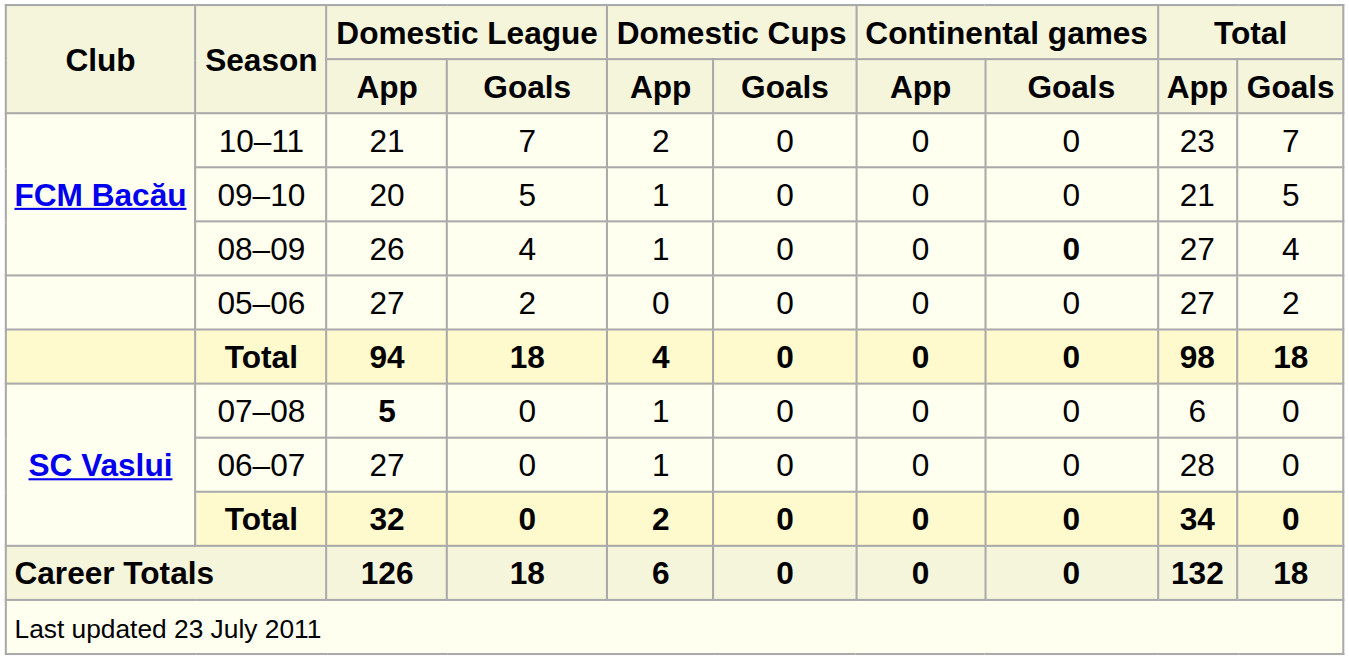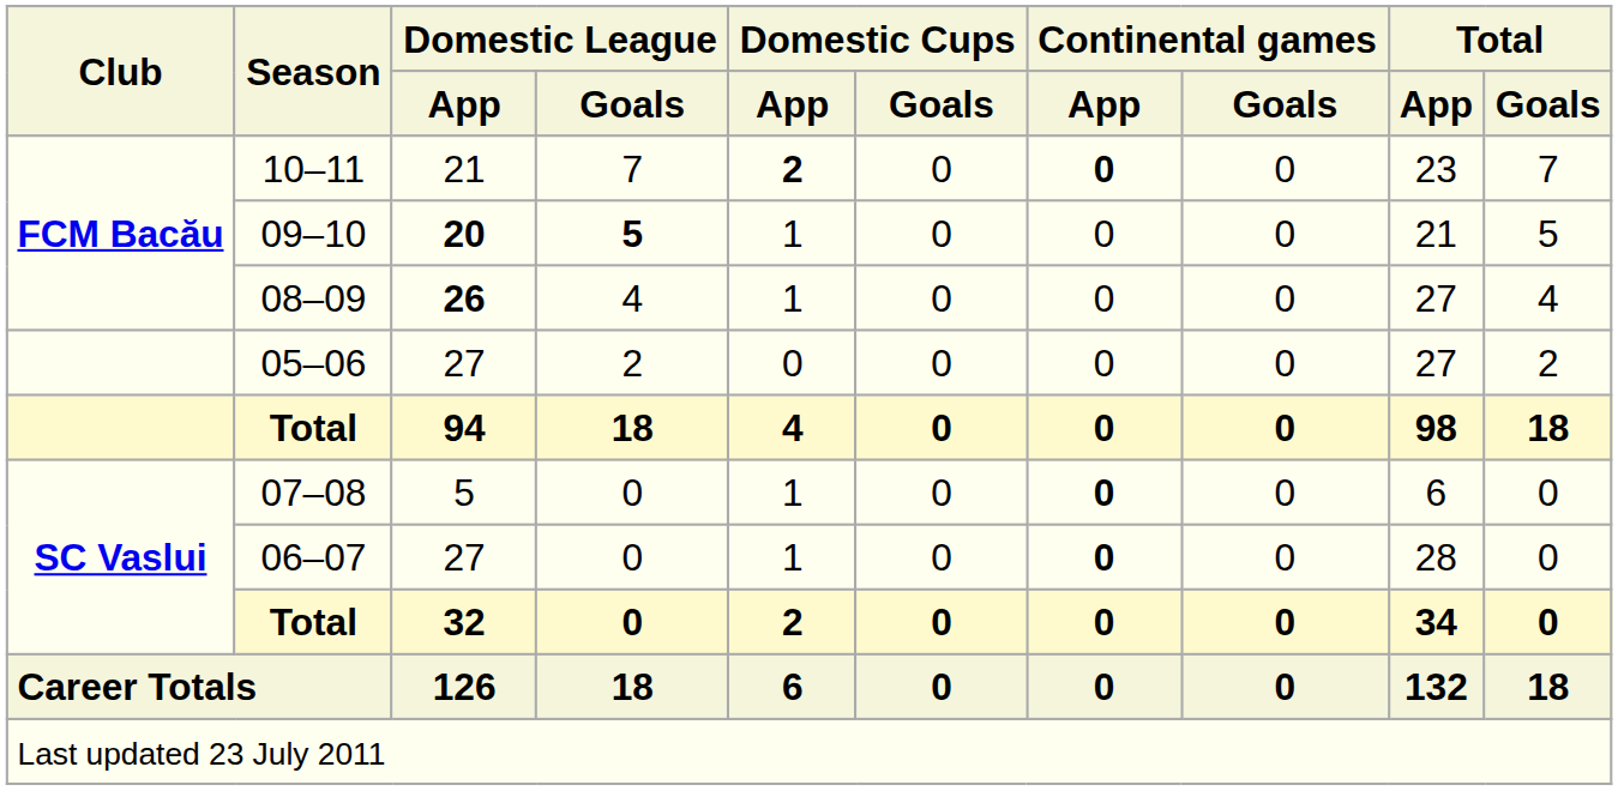10–11 | Domestic Cups / App: normal -> bold
10–11 | Continental games / App: normal -> bold
09–10 | Domestic League / App: normal -> bold
09–10 | Domestic League / Goals: normal -> bold
08–09 | Domestic League / App: normal -> bold
08–09 | Continental games / Goals: bold -> normal
07–08 | Domestic League / App: bold -> normal
07–08 | Continental games / App: normal -> bold
06–07 | Continental games / App: normal -> bold
